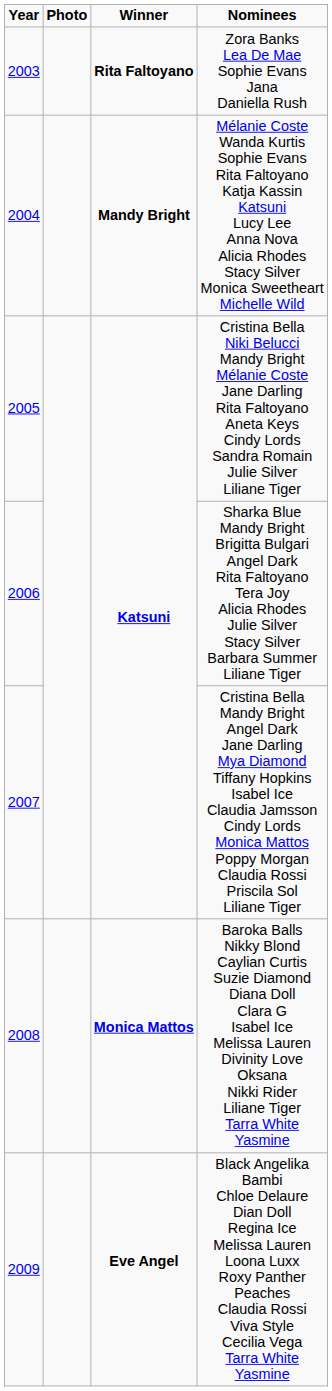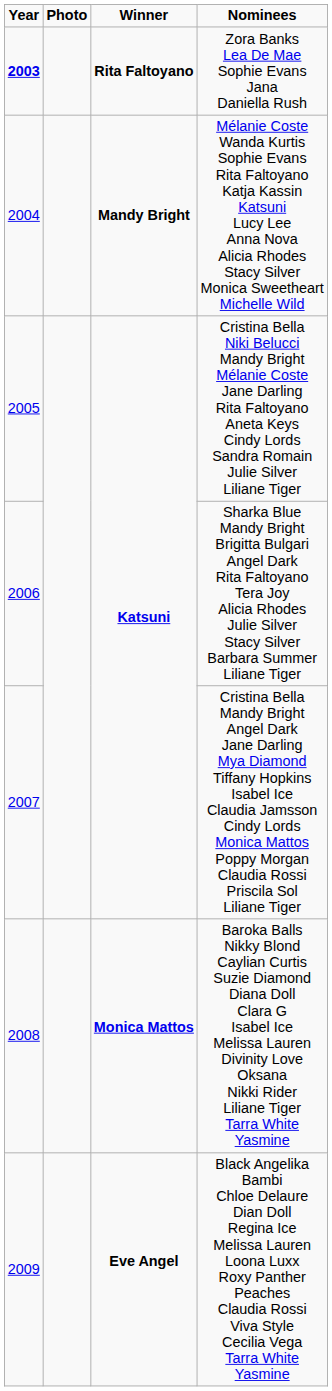Zora Banks Lea De Mae Sophie Evans Jana Daniella Rush | Year: normal -> bold
